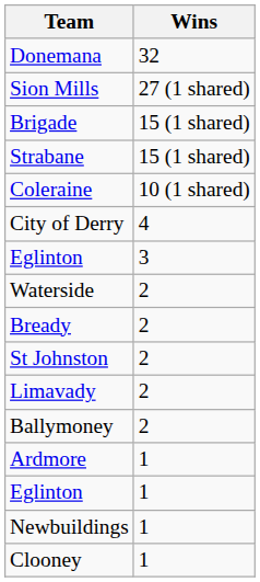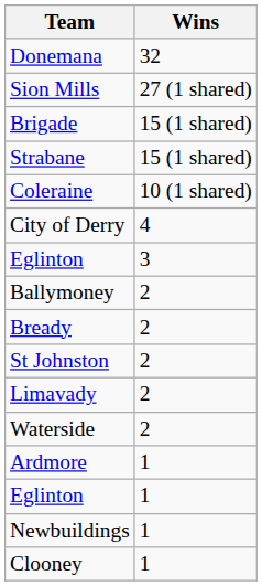row 9 | Team: Waterside -> Ballymoney
row 13 | Team: Ballymoney -> Waterside
